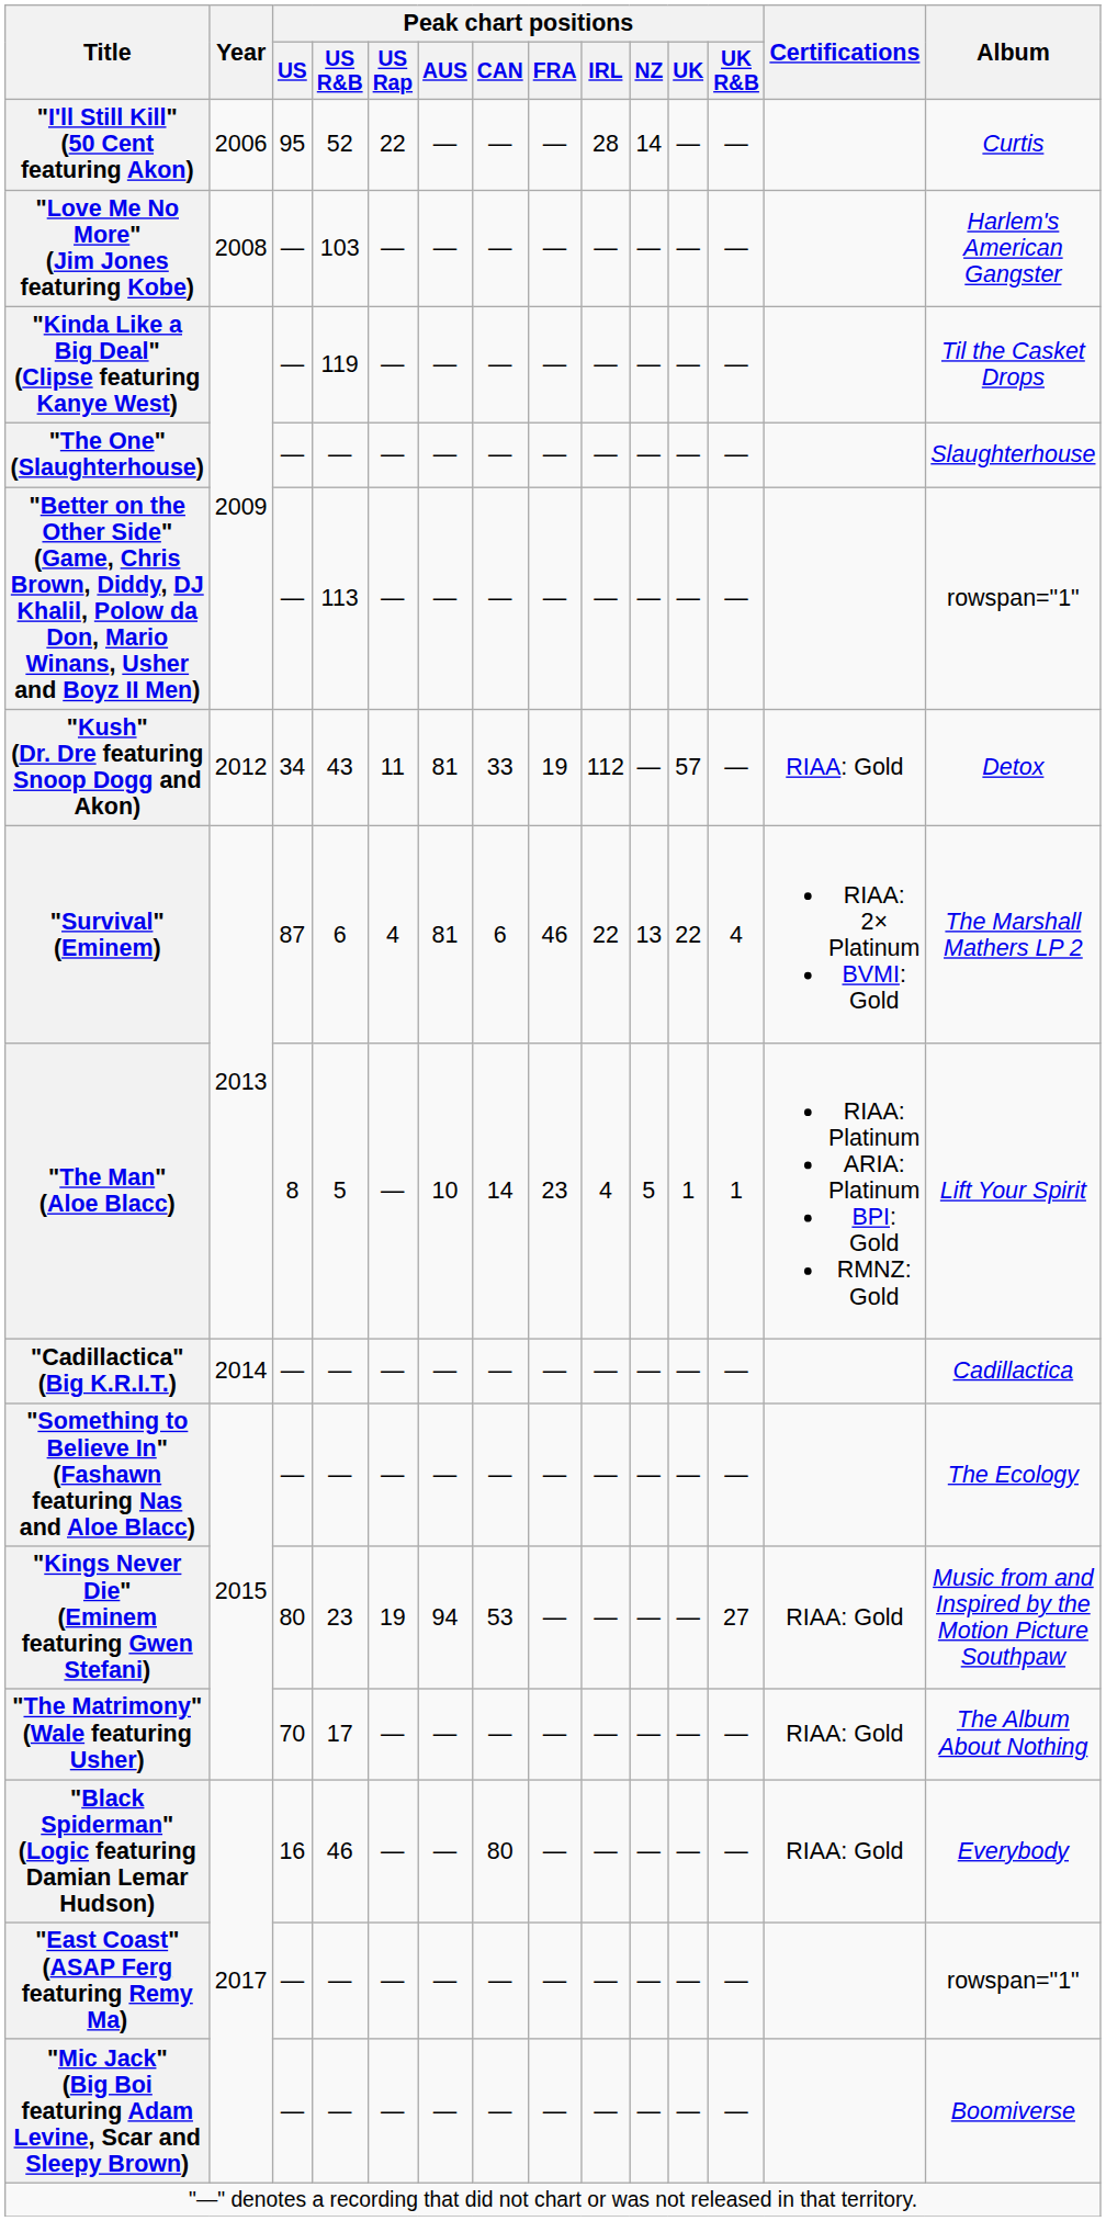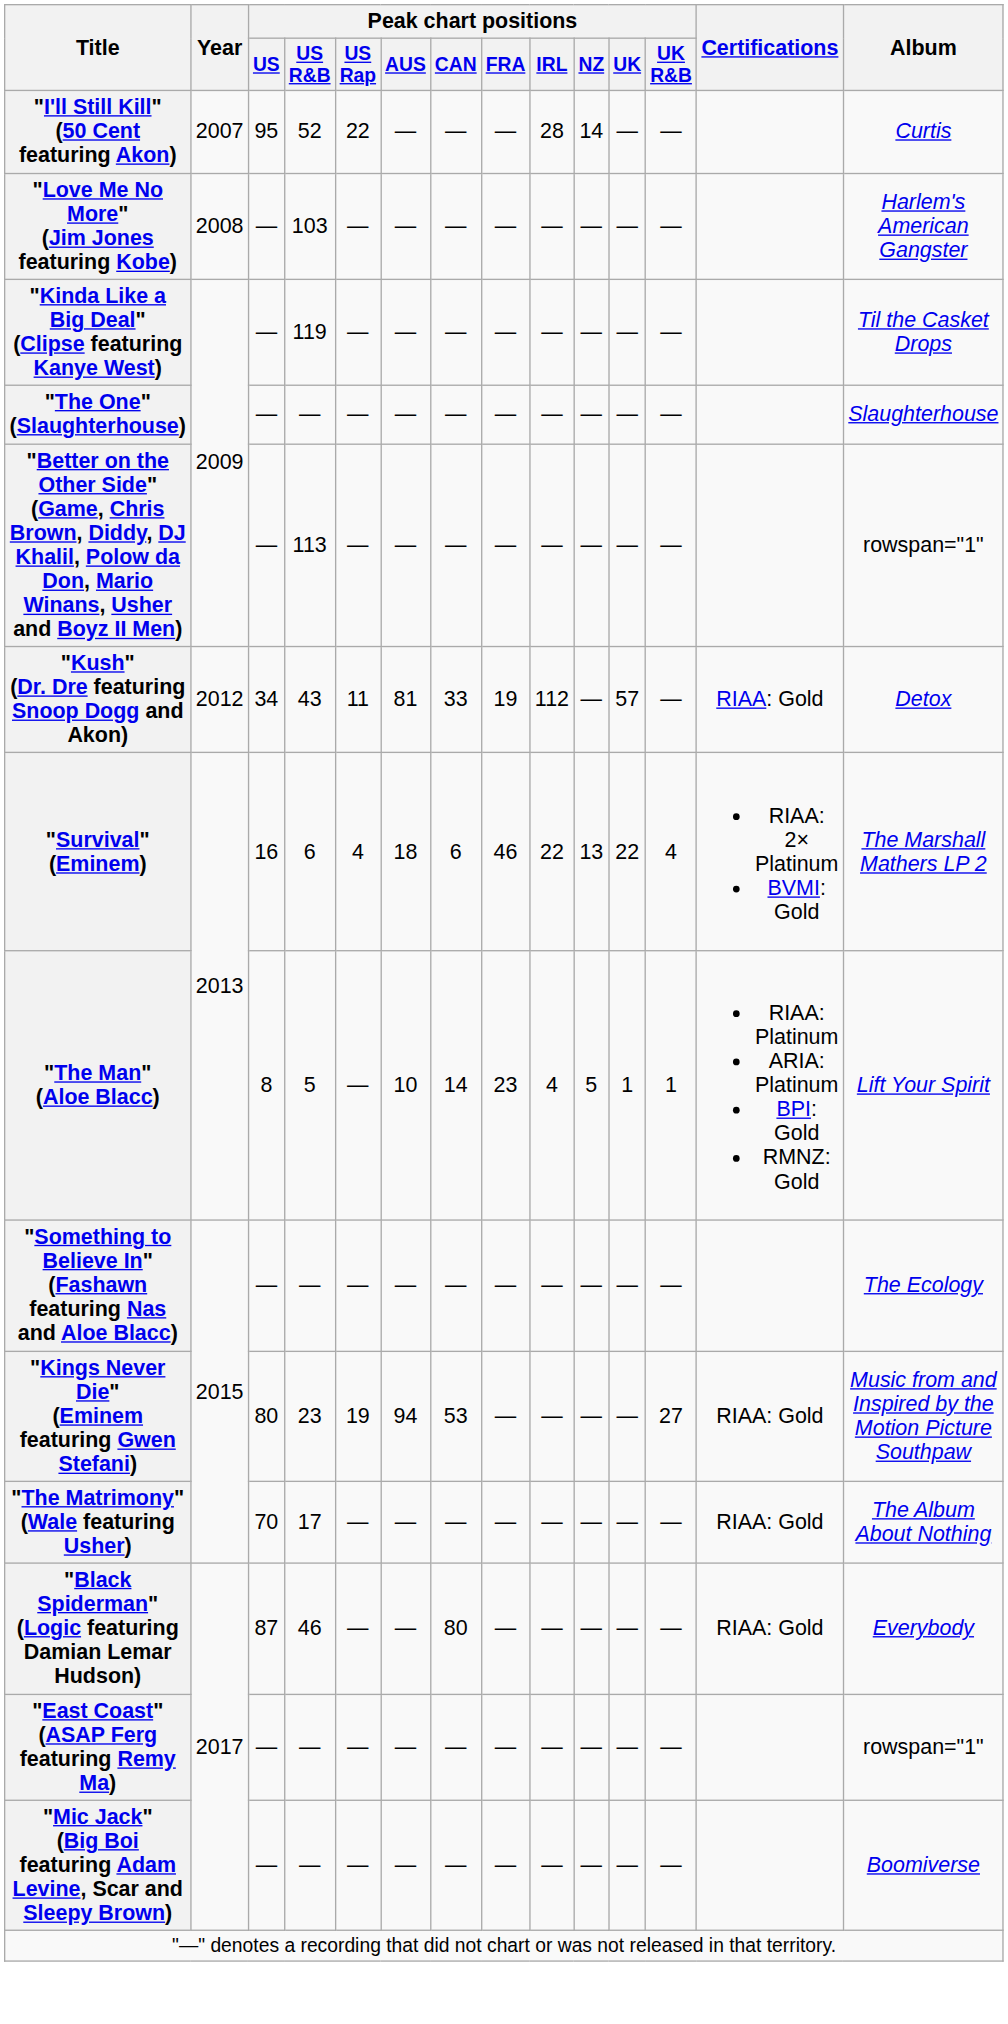"I'll Still Kill" (50 Cent featuring Akon) | Year: 2006 -> 2007
"Survival" (Eminem) | Peak chart positions / US: 87 -> 16
"Survival" (Eminem) | Peak chart positions / AUS: 81 -> 18
- row: "Cadillactica" (Big K.R.I.T.) | 2014 | — | — | — | — | — | — | — | — | — | — | Cadillactica
"Black Spiderman" (Logic featuring Damian Lemar Hudson) | Peak chart positions / US: 16 -> 87
